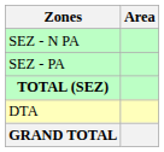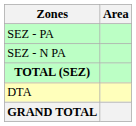rows swapped: SEZ - PA <-> SEZ - N PA
